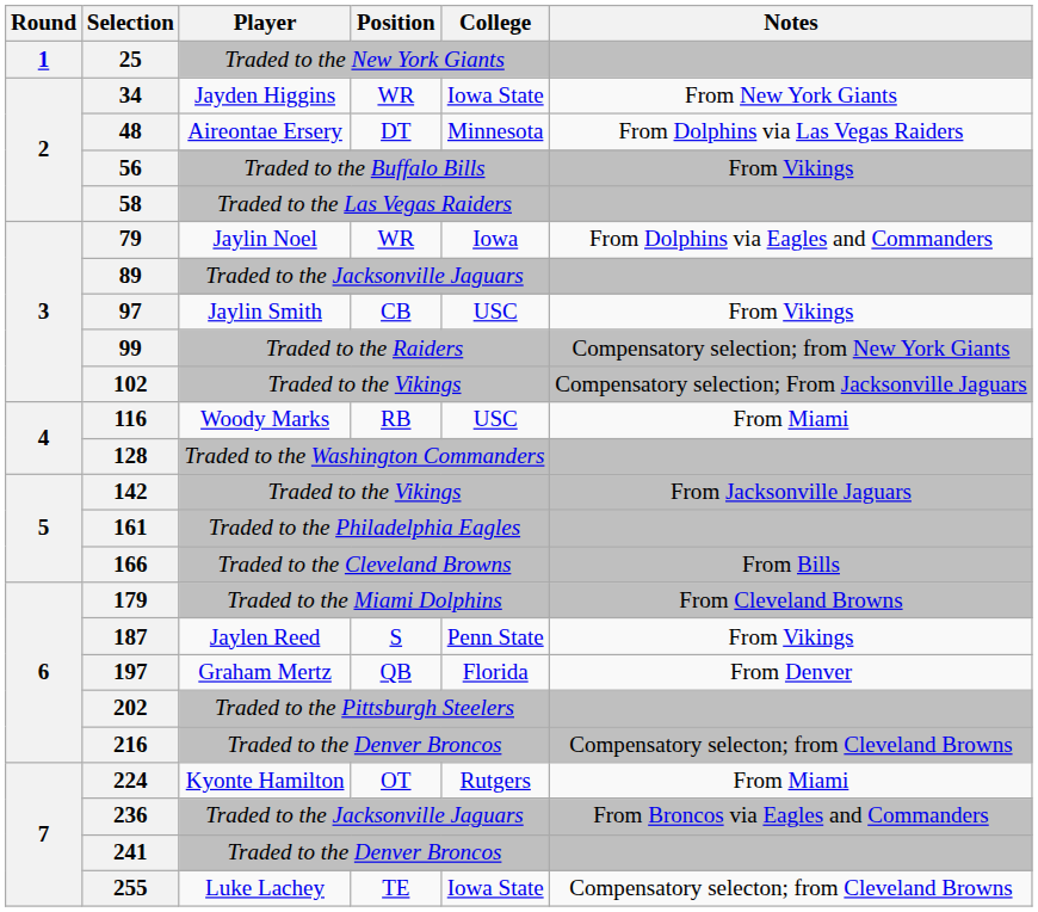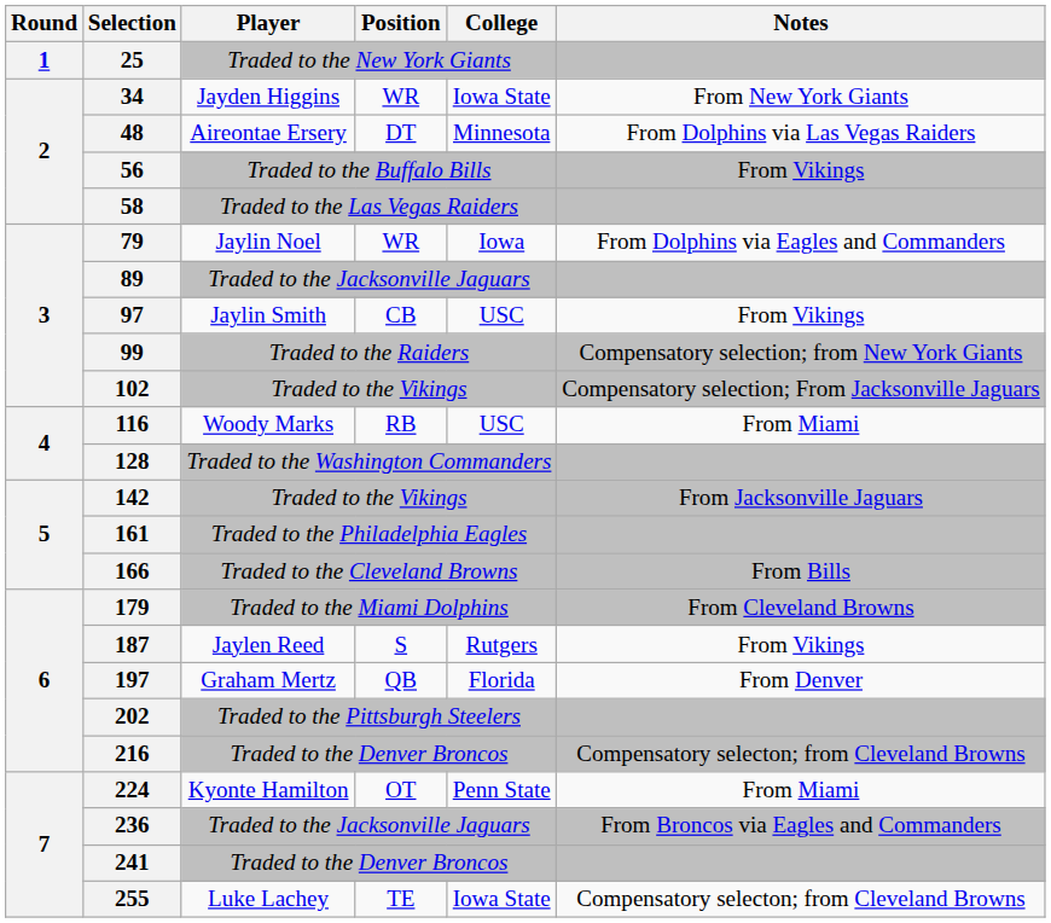187 | College: Penn State -> Rutgers
224 | College: Rutgers -> Penn State
